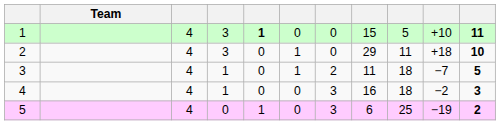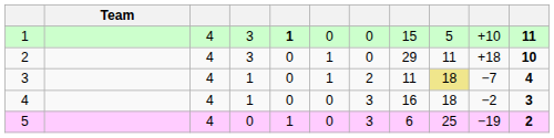row 4 | column 9: no background -> khaki background
row 4 | column 11: 5 -> 4
